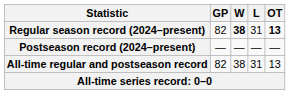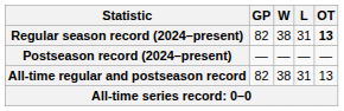Regular season record (2024–present) | W: bold -> normal
